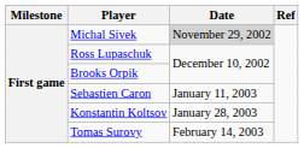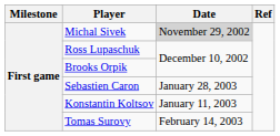Sebastien Caron | Date: January 11, 2003 -> January 28, 2003
Konstantin Koltsov | Date: January 28, 2003 -> January 11, 2003
